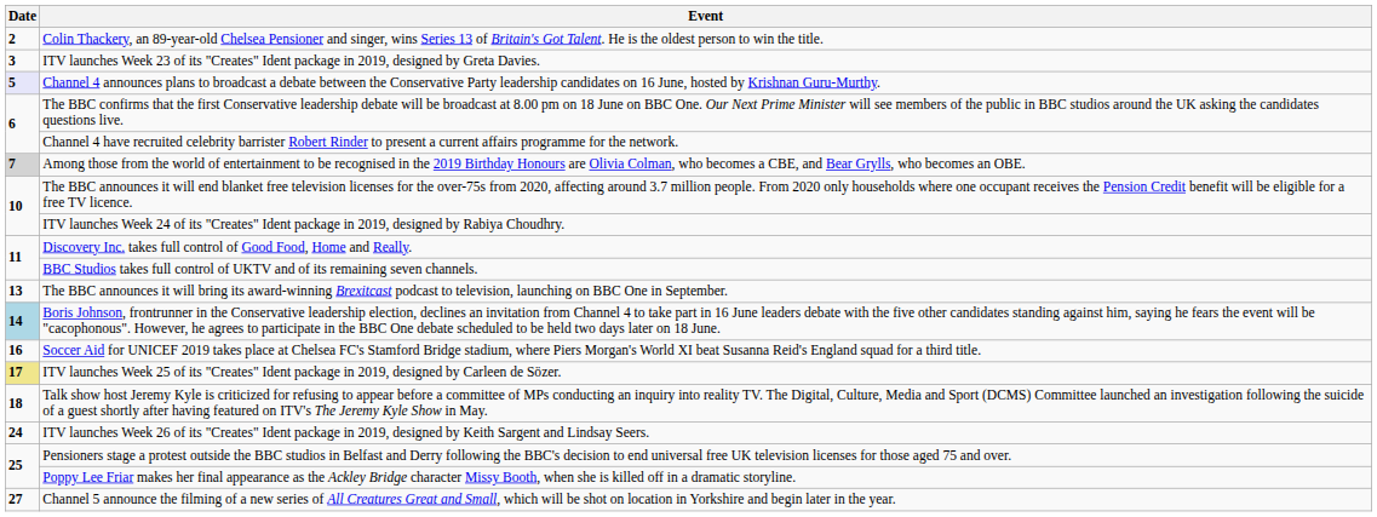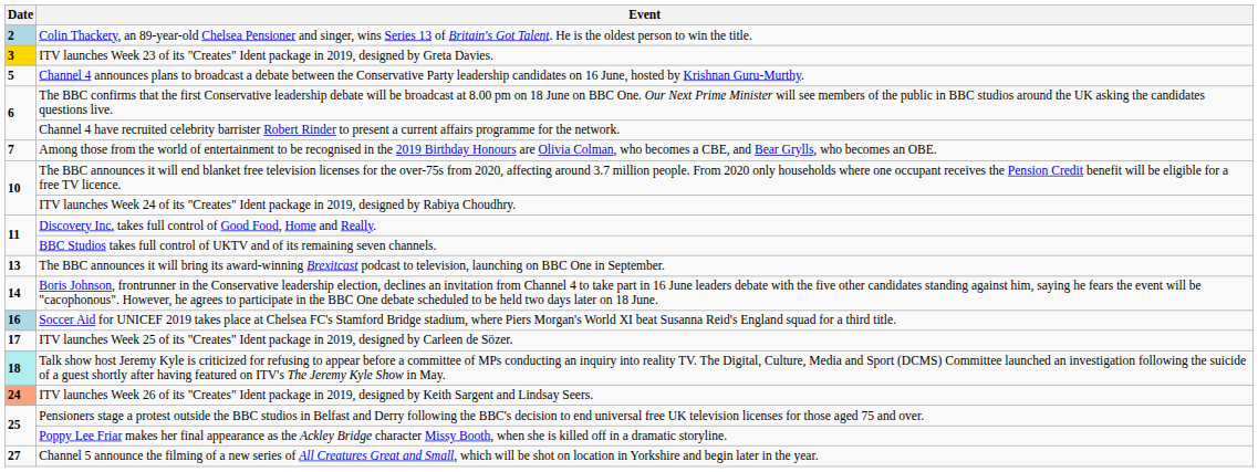row 2 | Date: no background -> lightblue background
row 3 | Date: no background -> gold background
row 4 | Date: lavender background -> no background
row 7 | Date: lightgrey background -> no background
row 13 | Date: lightblue background -> no background
row 14 | Date: no background -> lightblue background
row 15 | Date: khaki background -> no background
row 16 | Date: no background -> paleturquoise background
row 17 | Date: no background -> lightsalmon background
